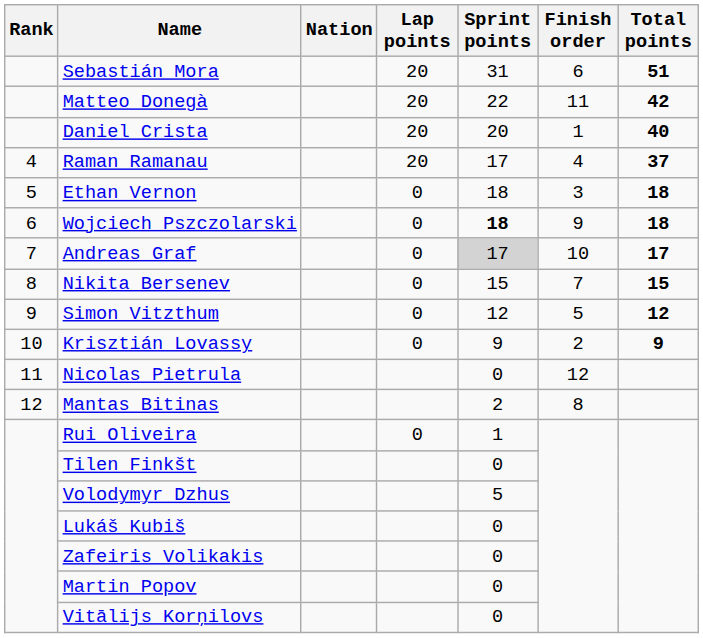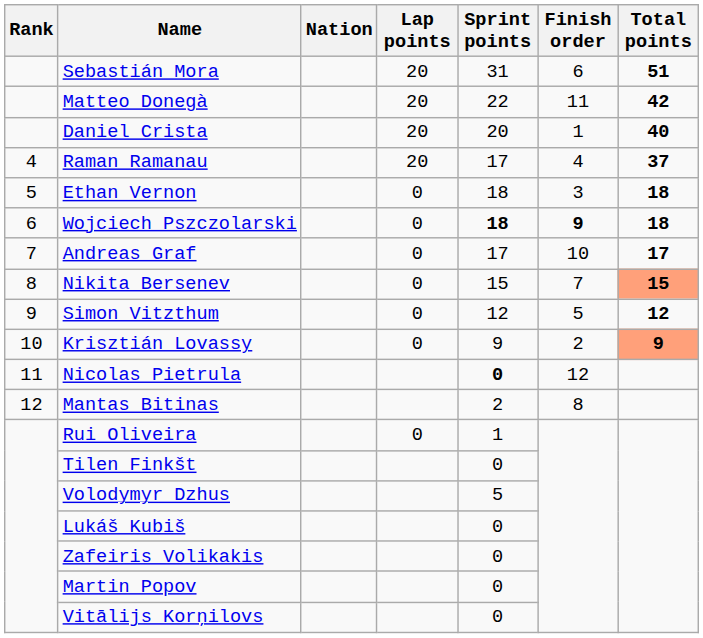Wojciech Pszczolarski | Finish order: normal -> bold
Andreas Graf | Sprint points: lightgrey background -> no background
Nikita Bersenev | Total points: no background -> lightsalmon background
Krisztián Lovassy | Total points: no background -> lightsalmon background
Nicolas Pietrula | Sprint points: normal -> bold
